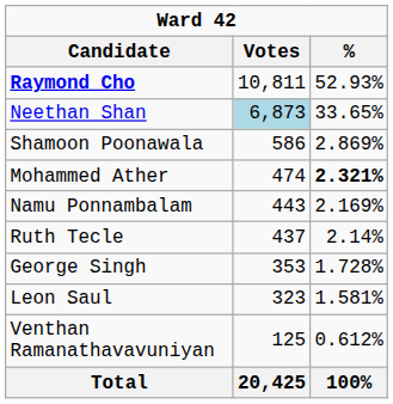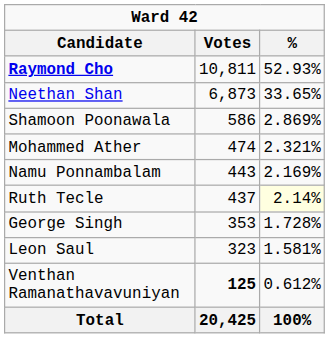Neethan Shan | Votes: lightblue background -> no background
Mohammed Ather | %: bold -> normal
Ruth Tecle | %: no background -> lightyellow background
Venthan Ramanathavavuniyan | Votes: normal -> bold
